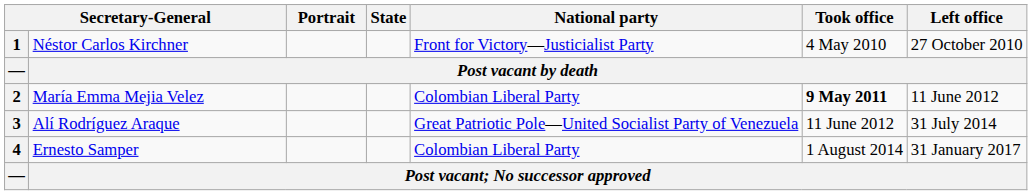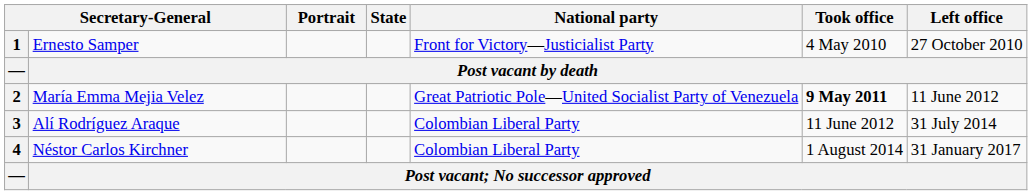1 | column 2: Néstor Carlos Kirchner -> Ernesto Samper
2 | National party: Colombian Liberal Party -> Great Patriotic Pole—United Socialist Party of Venezuela
3 | National party: Great Patriotic Pole—United Socialist Party of Venezuela -> Colombian Liberal Party
4 | column 2: Ernesto Samper -> Néstor Carlos Kirchner
